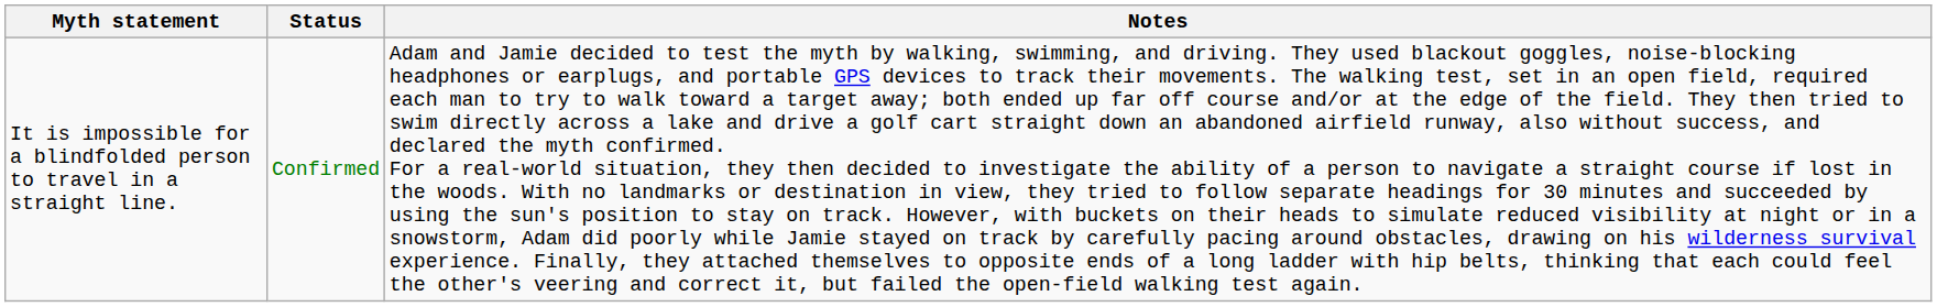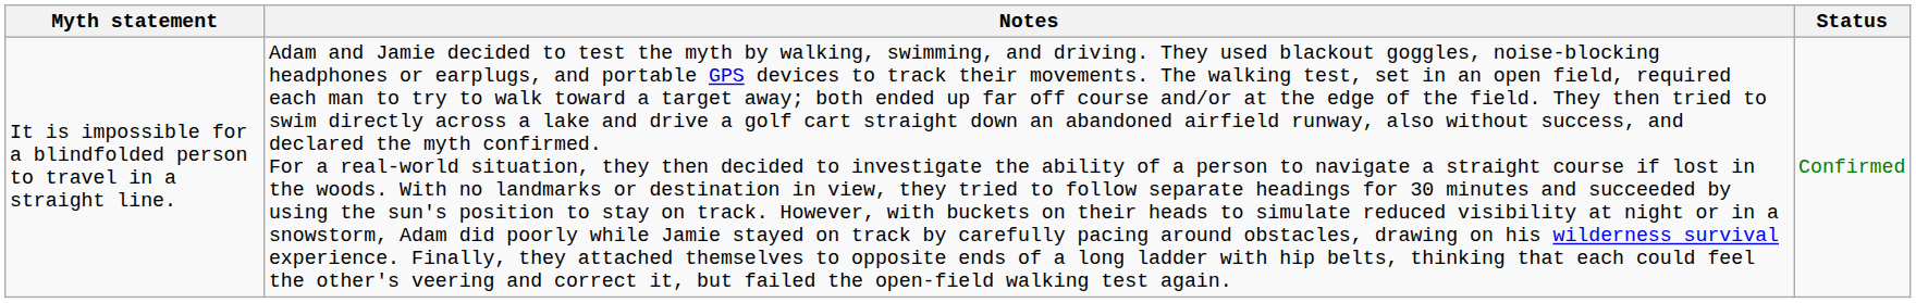columns swapped: Status <-> Notes
